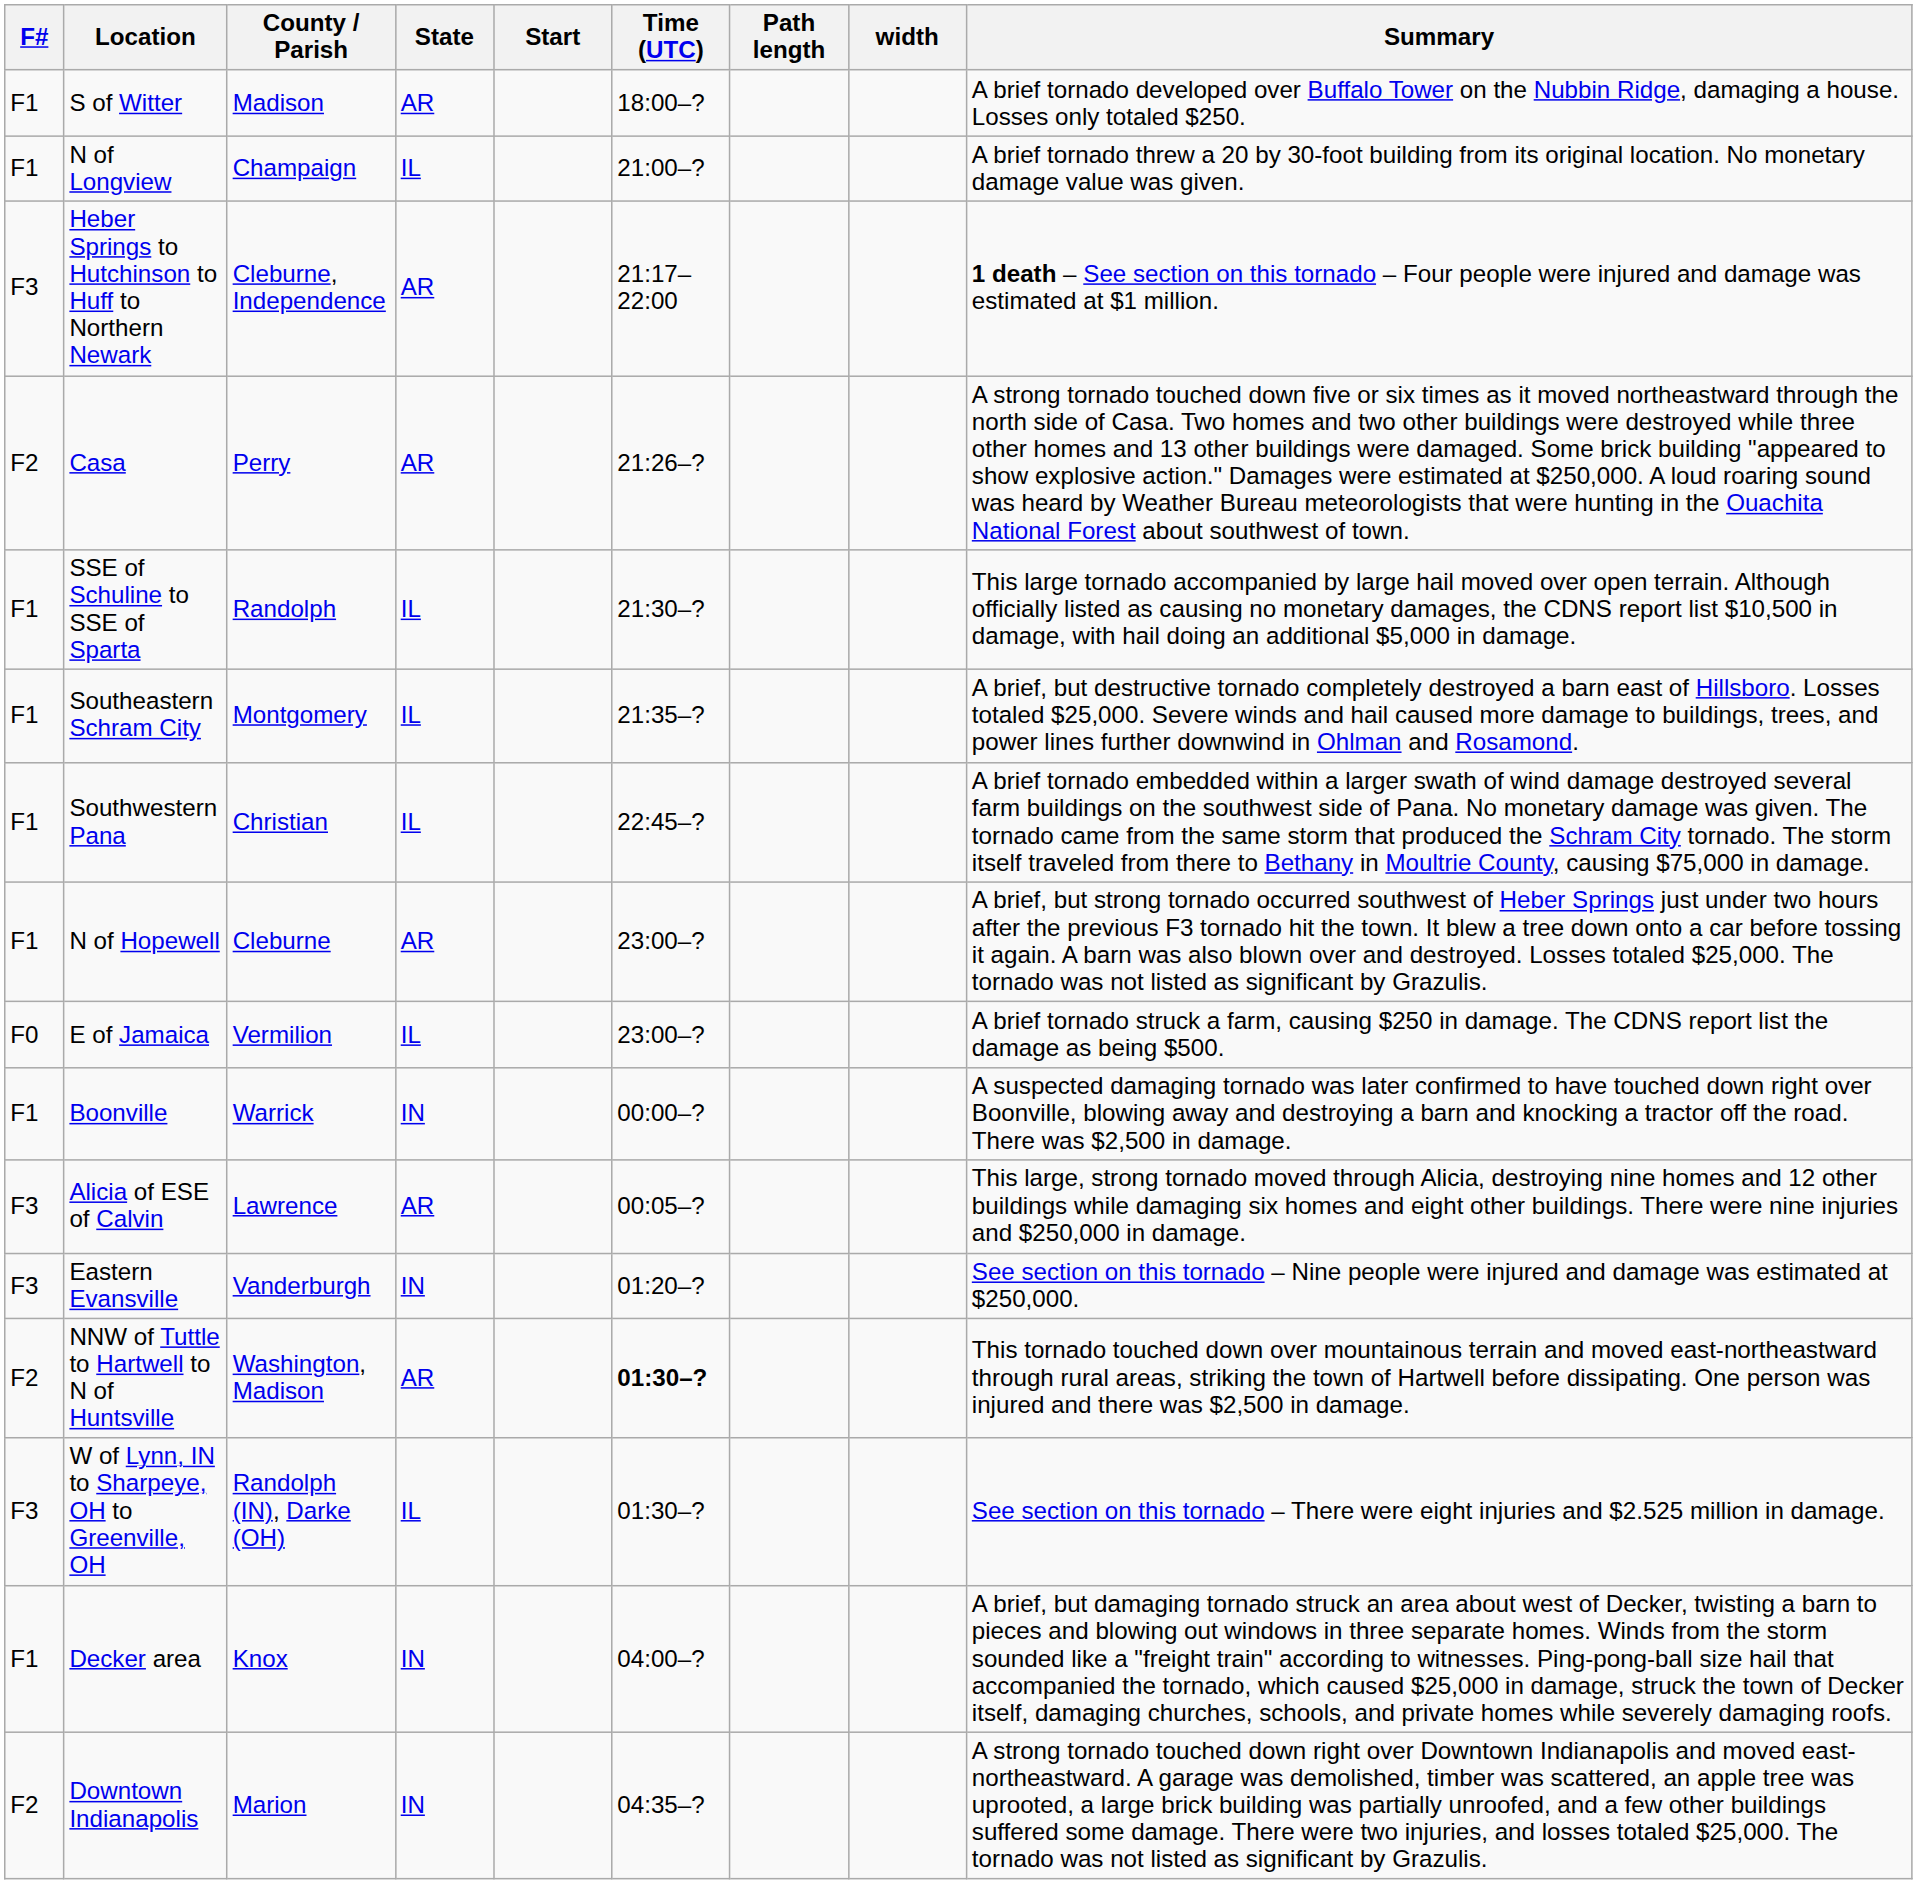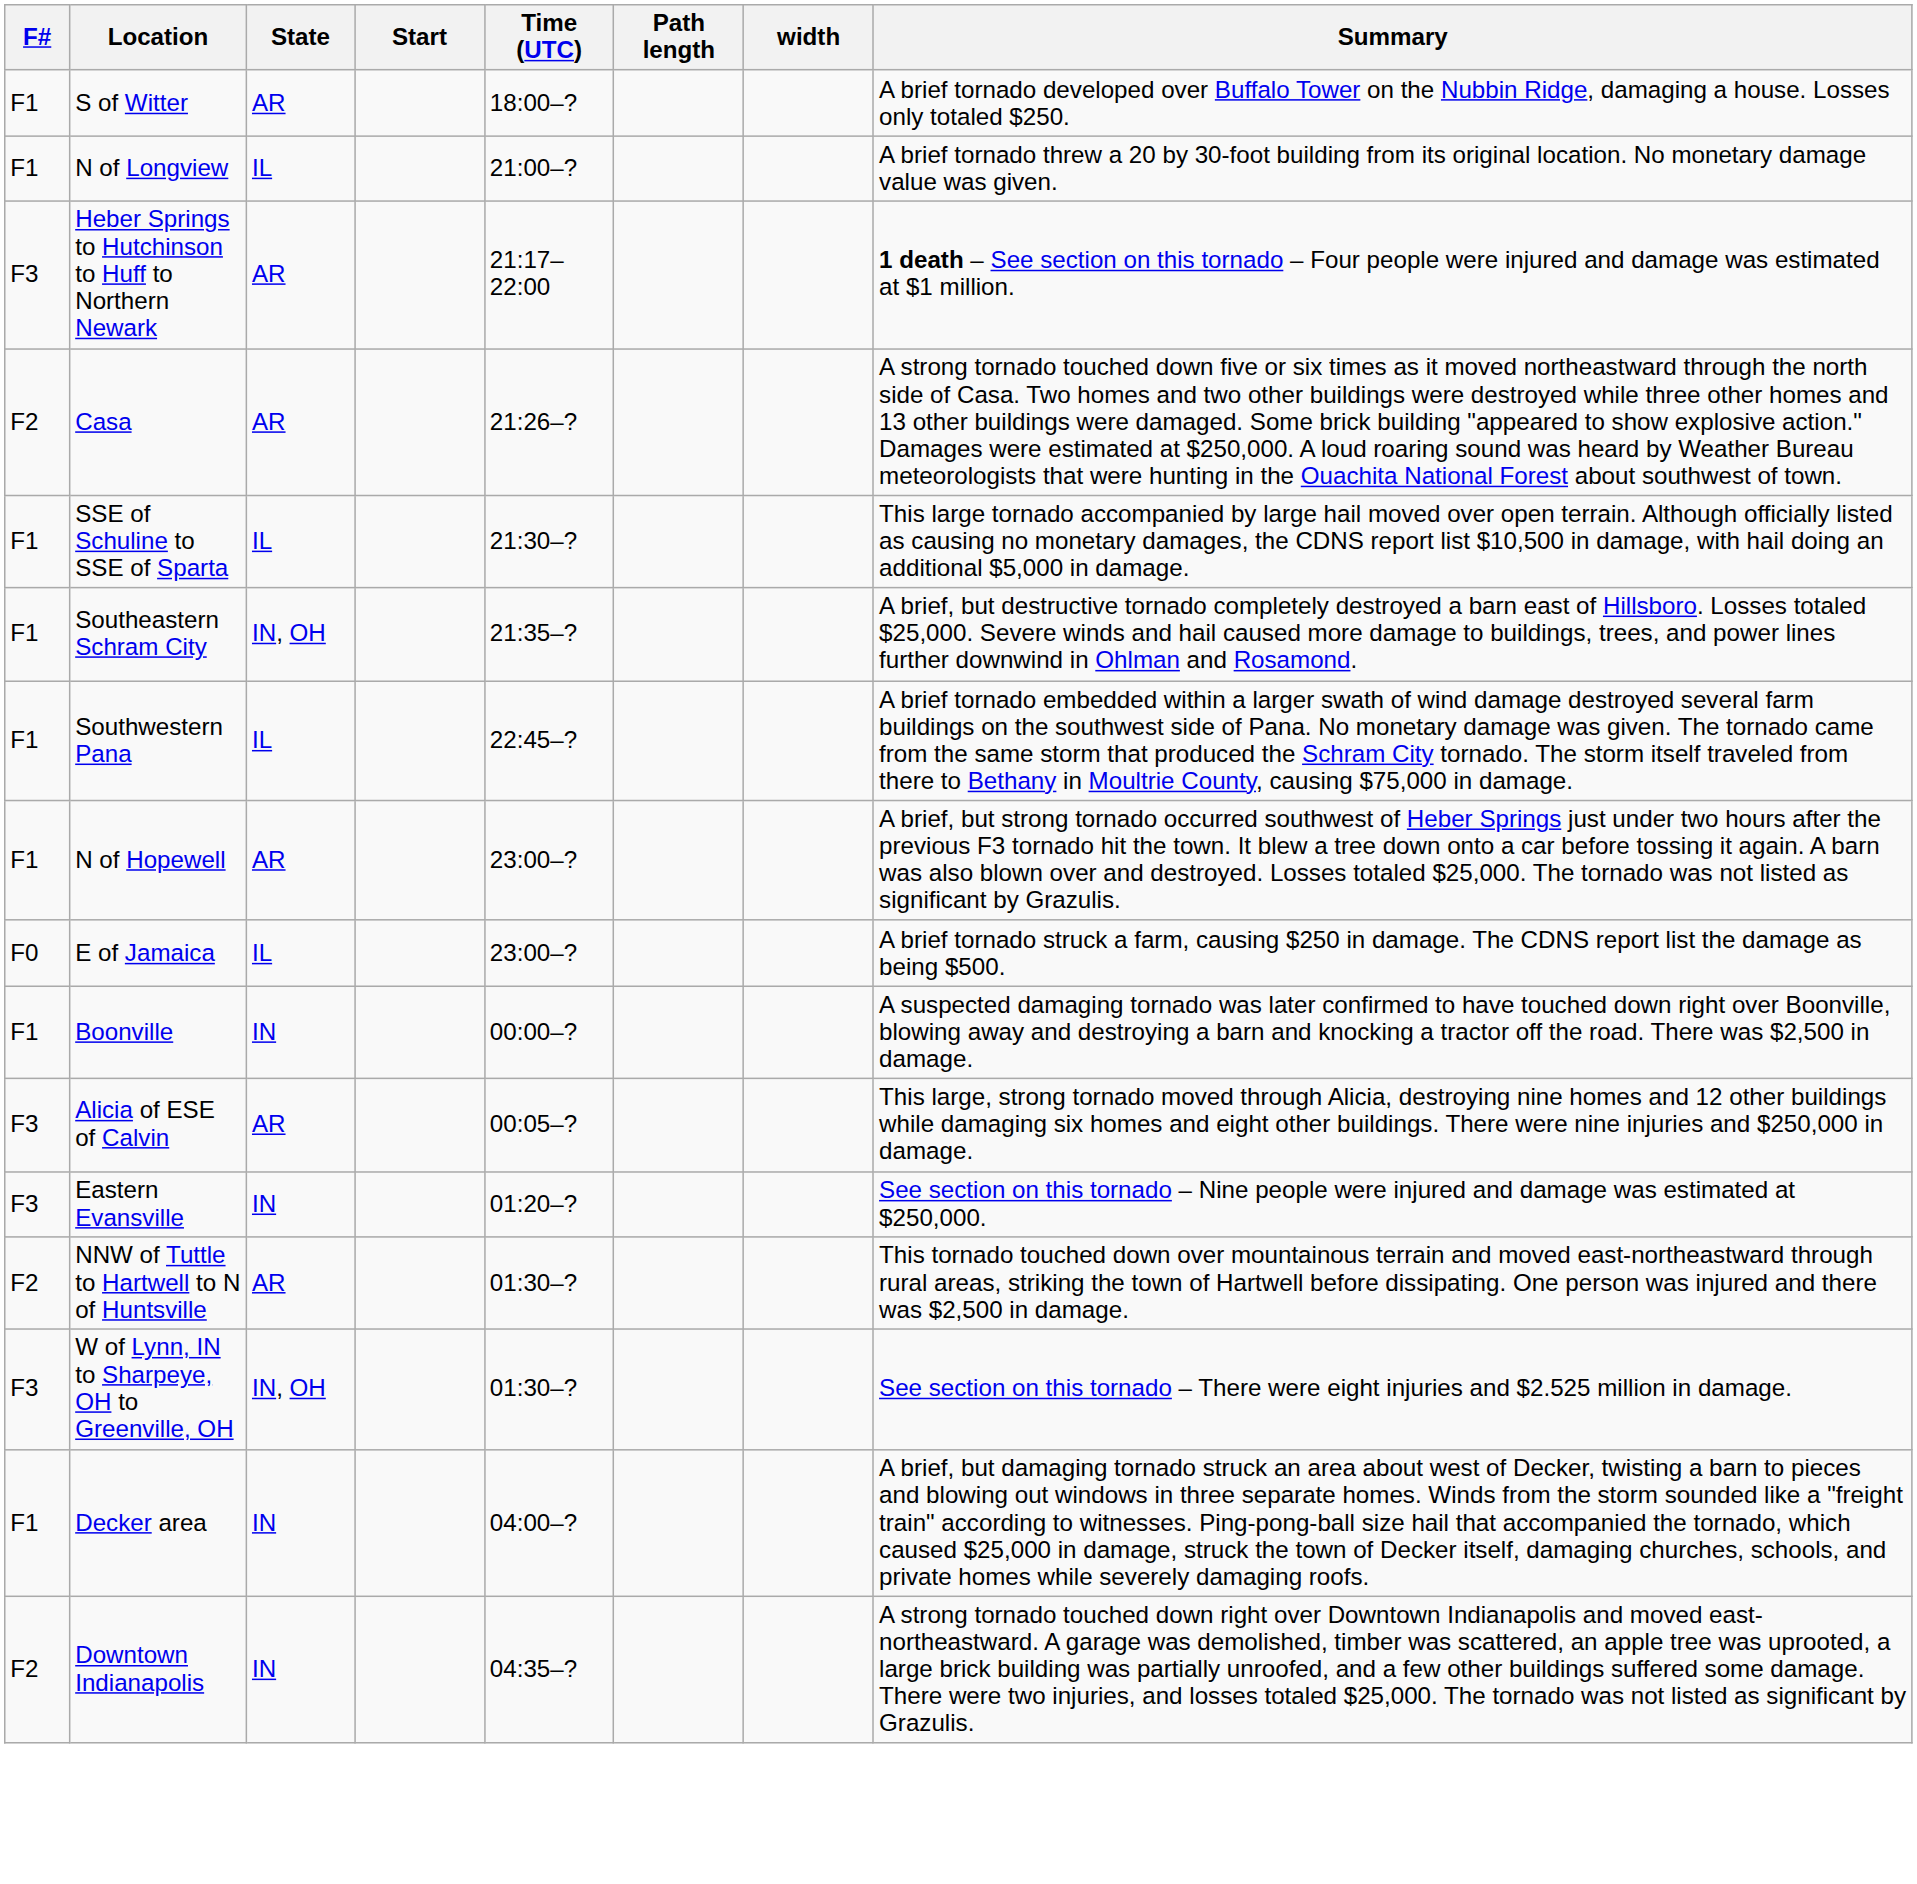- column: County / Parish | Madison | Champaign | Cleburne, Independence | Perry | Randolph | Montgomery | Christian | Cleburne | Vermilion | Warrick | Lawrence | Vanderburgh | Washington, Madison | Randolph (IN), Darke (OH) | Knox | Marion
Southeastern Schram City | State: IL -> IN, OH
NNW of Tuttle to Hartwell to N of Huntsville | Time (UTC): bold -> normal
W of Lynn, IN to Sharpeye, OH to Greenville, OH | State: IL -> IN, OH
